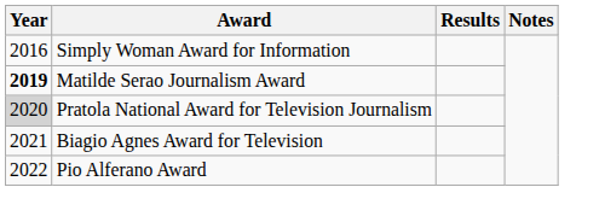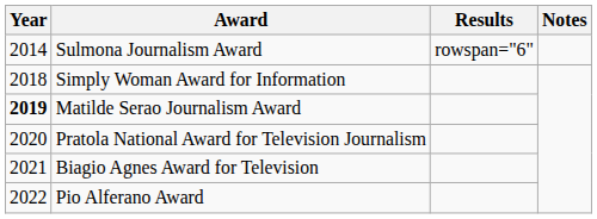+ row: 2014 | Sulmona Journalism Award | rowspan="6"
Simply Woman Award for Information | Year: 2016 -> 2018
Pratola National Award for Television Journalism | Year: lightgrey background -> no background
